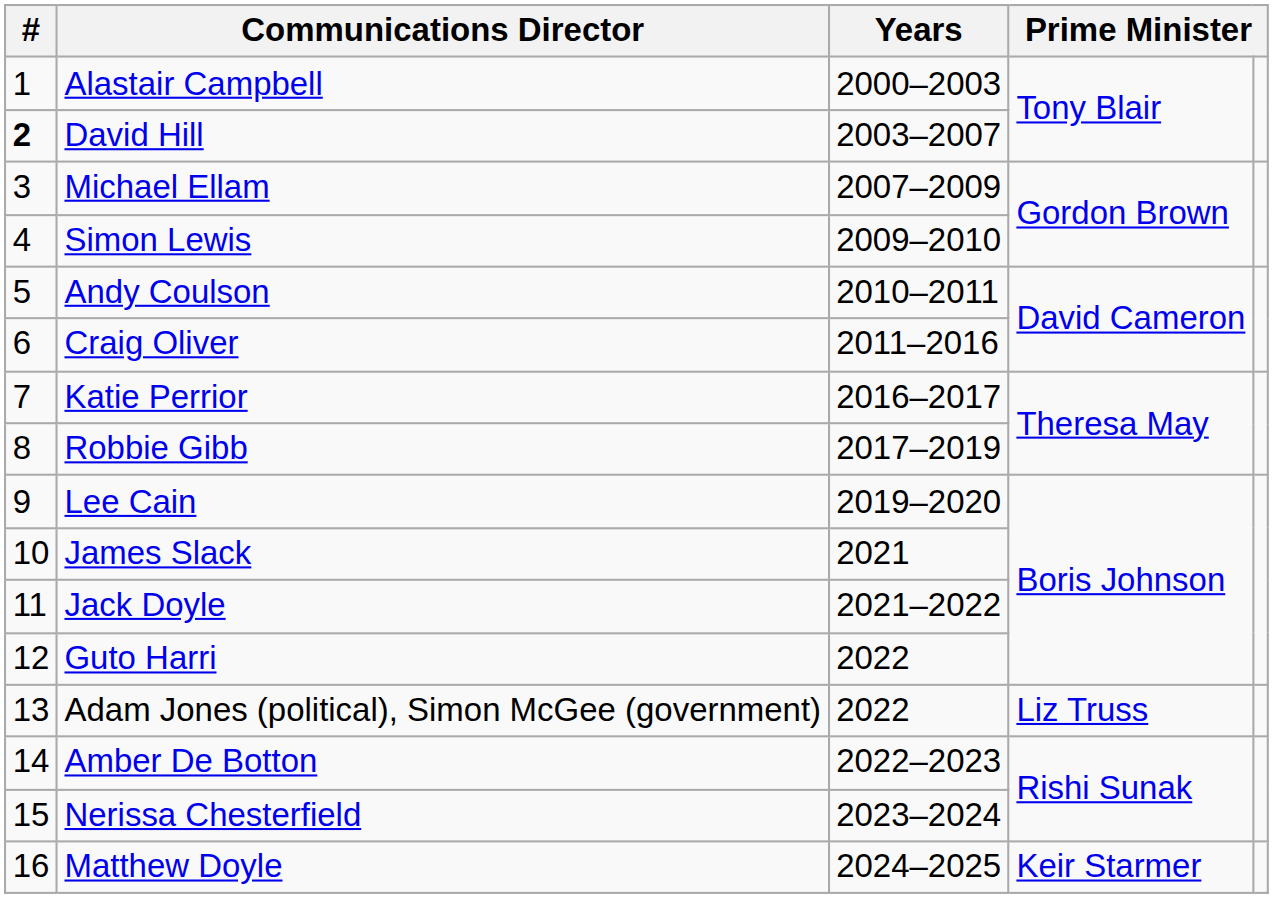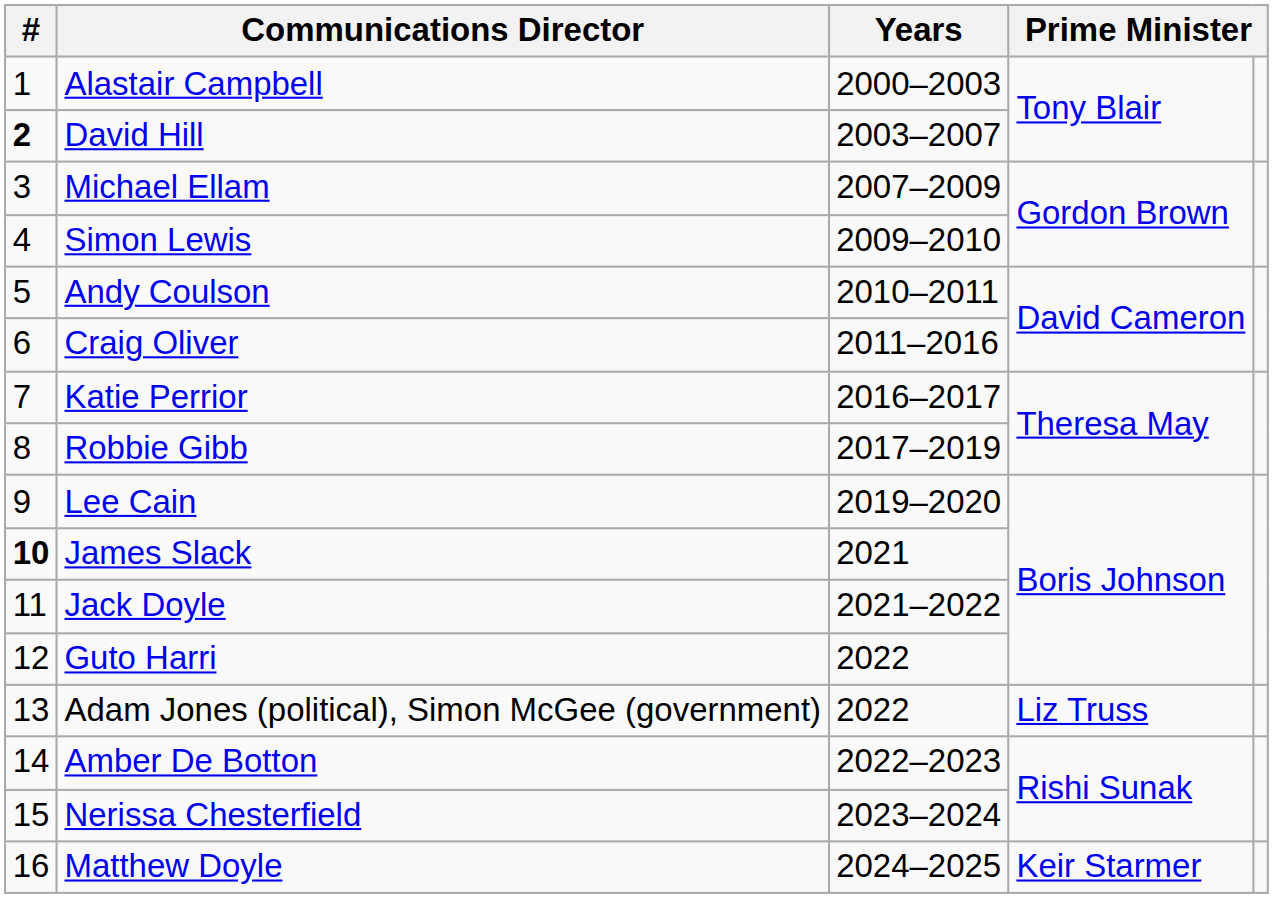James Slack | #: normal -> bold
